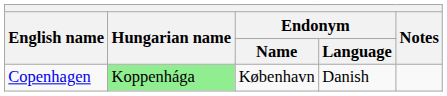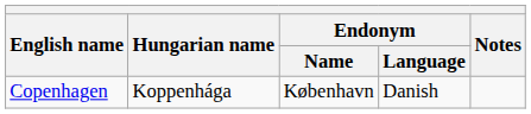Copenhagen | Hungarian name: lightgreen background -> no background
